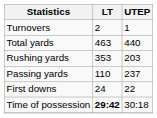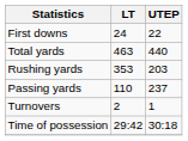rows swapped: First downs <-> Turnovers
Time of possession | LT: bold -> normal
